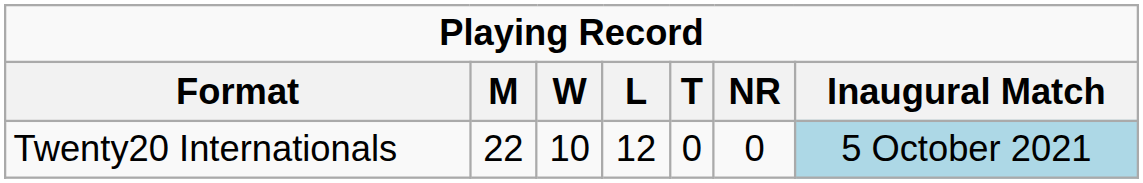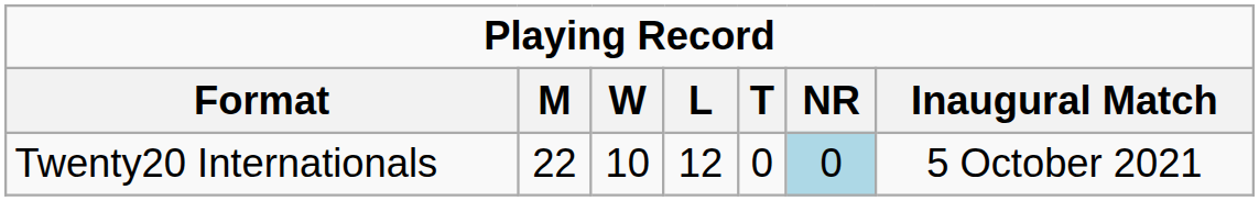Twenty20 Internationals | NR: no background -> lightblue background
Twenty20 Internationals | Inaugural Match: lightblue background -> no background
